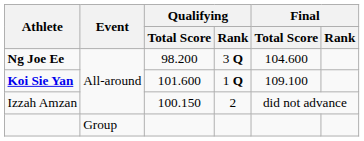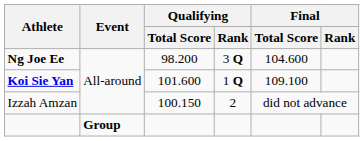row 6 | Event: normal -> bold
